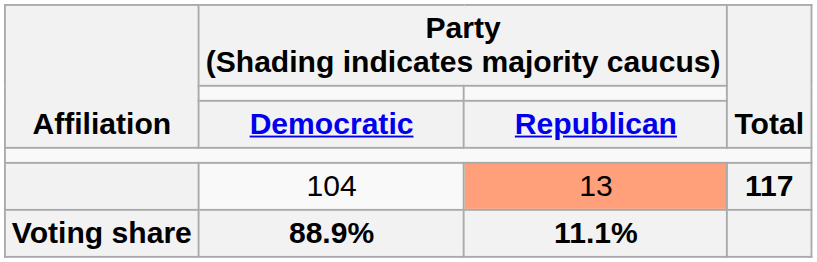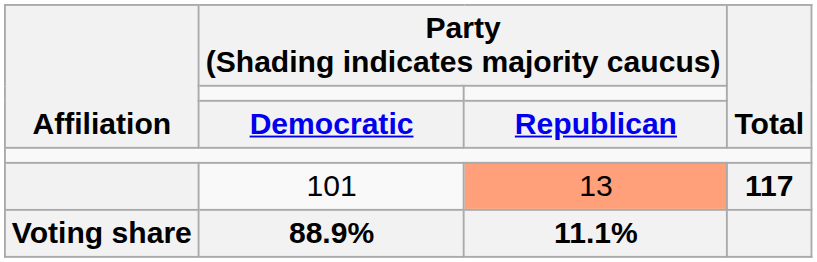117 | column 2: 104 -> 101
